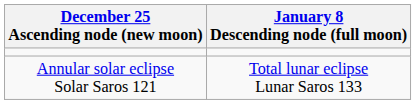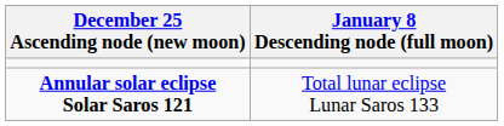row 3 | December 25 Ascending node (new moon): normal -> bold
